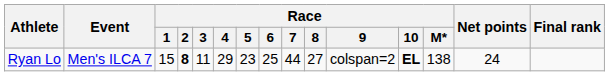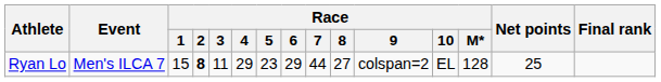Ryan Lo | Race / 6: 25 -> 29
Ryan Lo | Race / 10: bold -> normal
Ryan Lo | Race / M*: 138 -> 128
Ryan Lo | Net points: 24 -> 25
